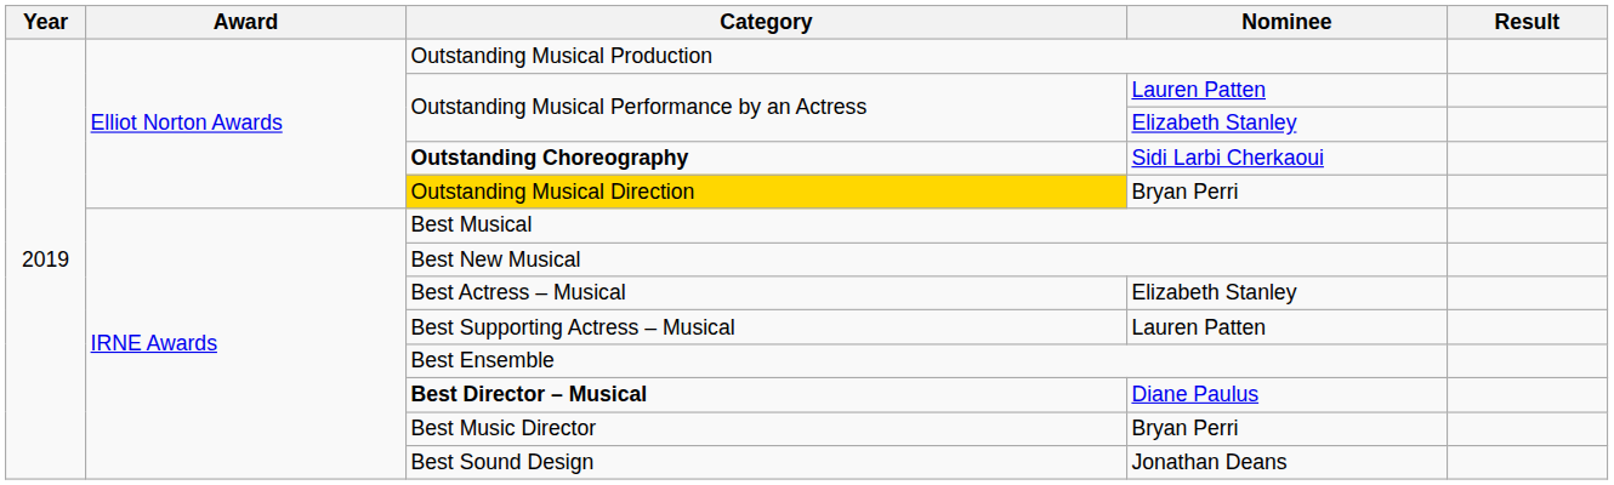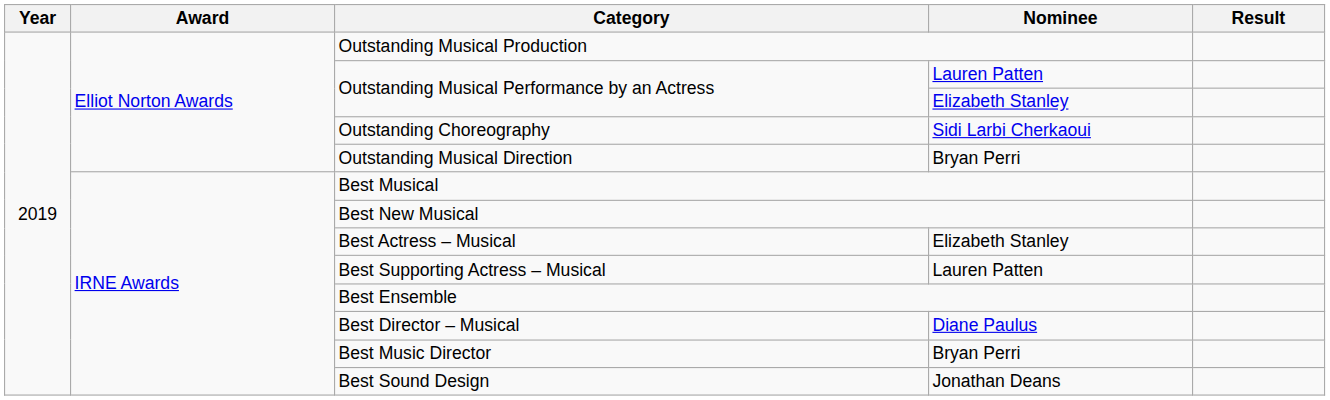Outstanding Choreography | Category: bold -> normal
Outstanding Musical Direction | Category: gold background -> no background
Best Director – Musical | Category: bold -> normal
